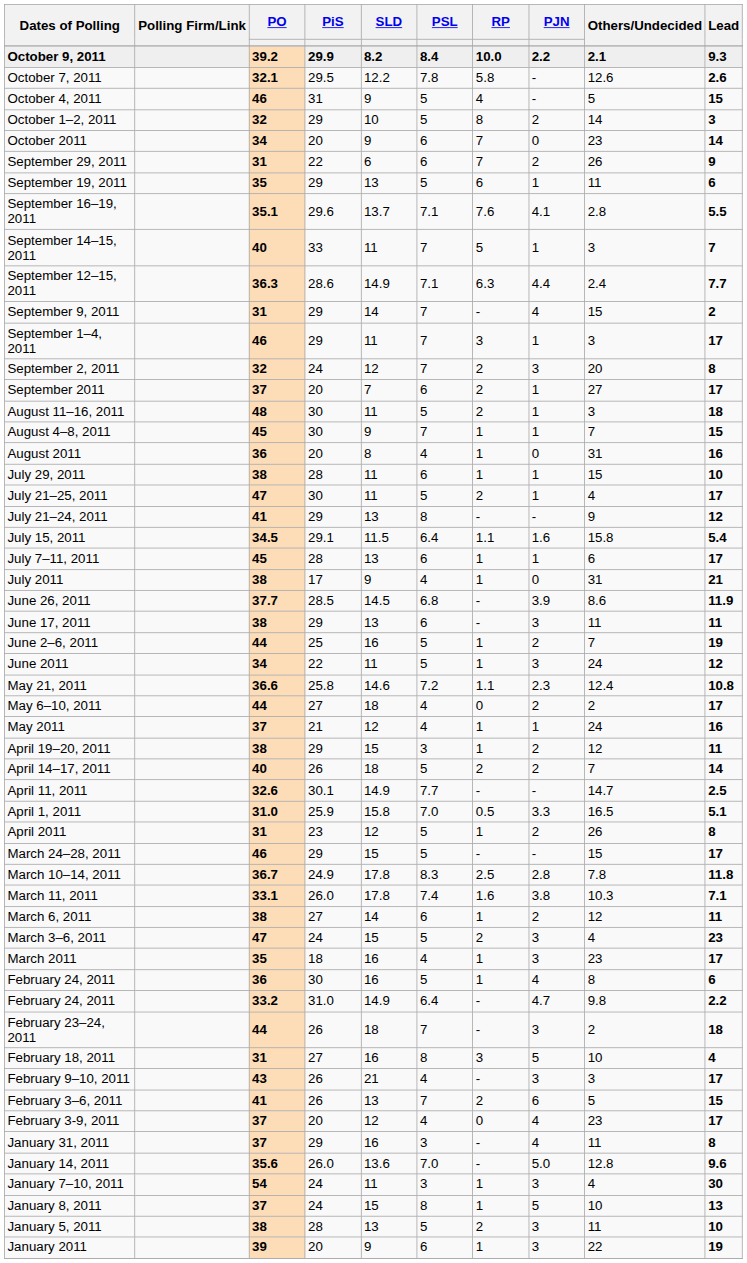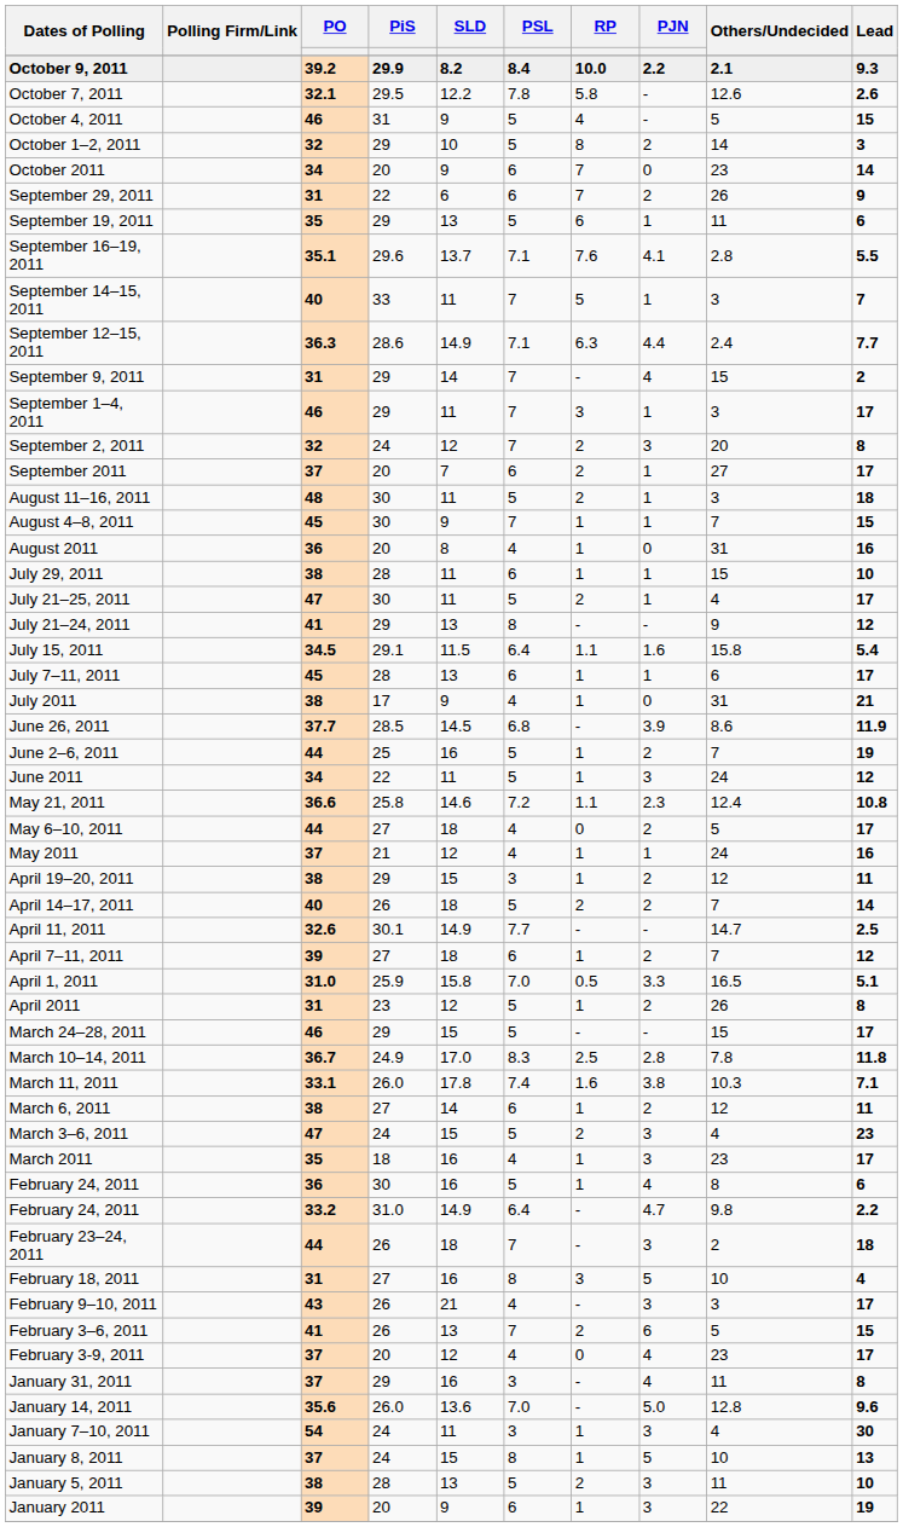- row: June 17, 2011 | 38 | 29 | 13 | 6 | - | 3 | 11 | 11
May 6–10, 2011 | Others/Undecided: 2 -> 5
+ row: April 7–11, 2011 | 39 | 27 | 18 | 6 | 1 | 2 | 7 | 12
March 10–14, 2011 | SLD: 17.8 -> 17.0
